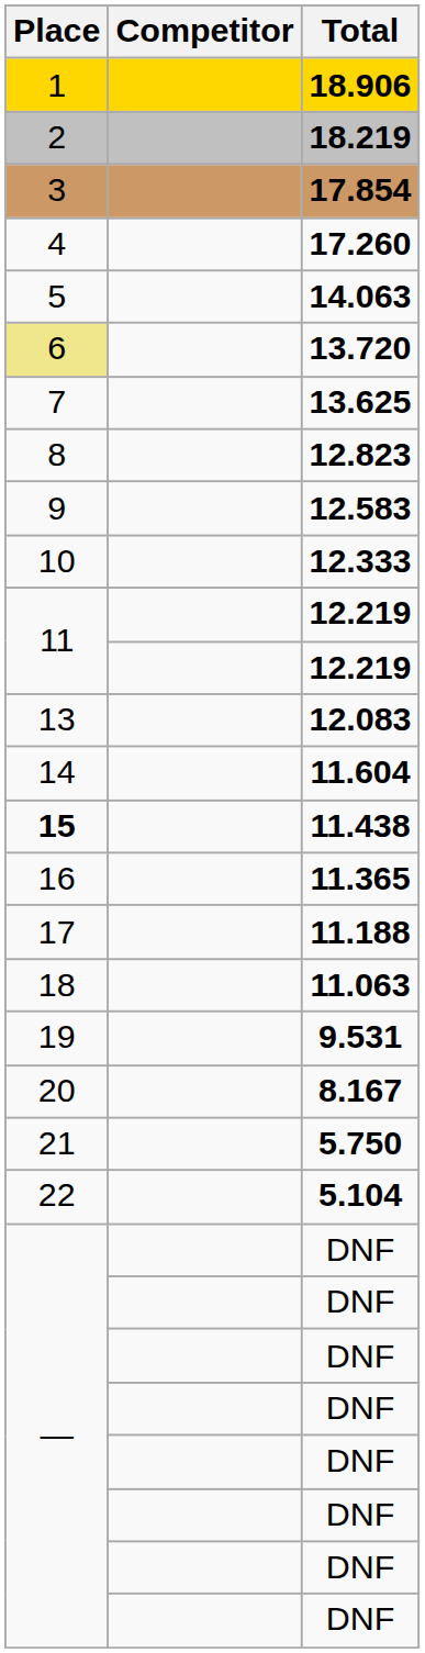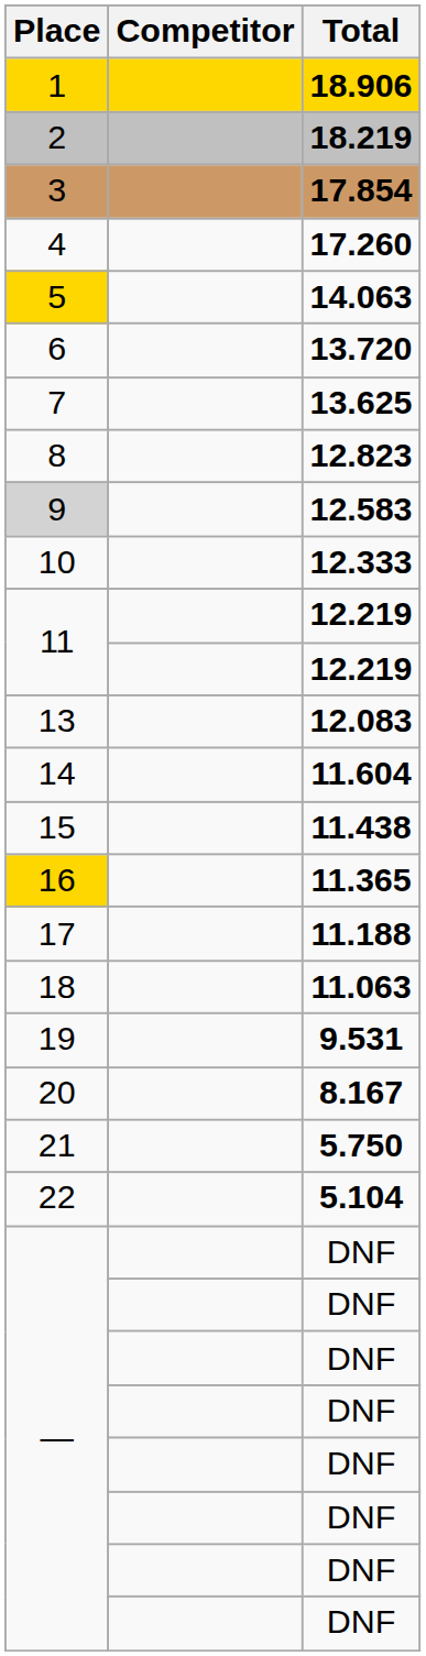5 | Place: no background -> gold background
6 | Place: khaki background -> no background
9 | Place: no background -> lightgrey background
15 | Place: bold -> normal
16 | Place: no background -> gold background
